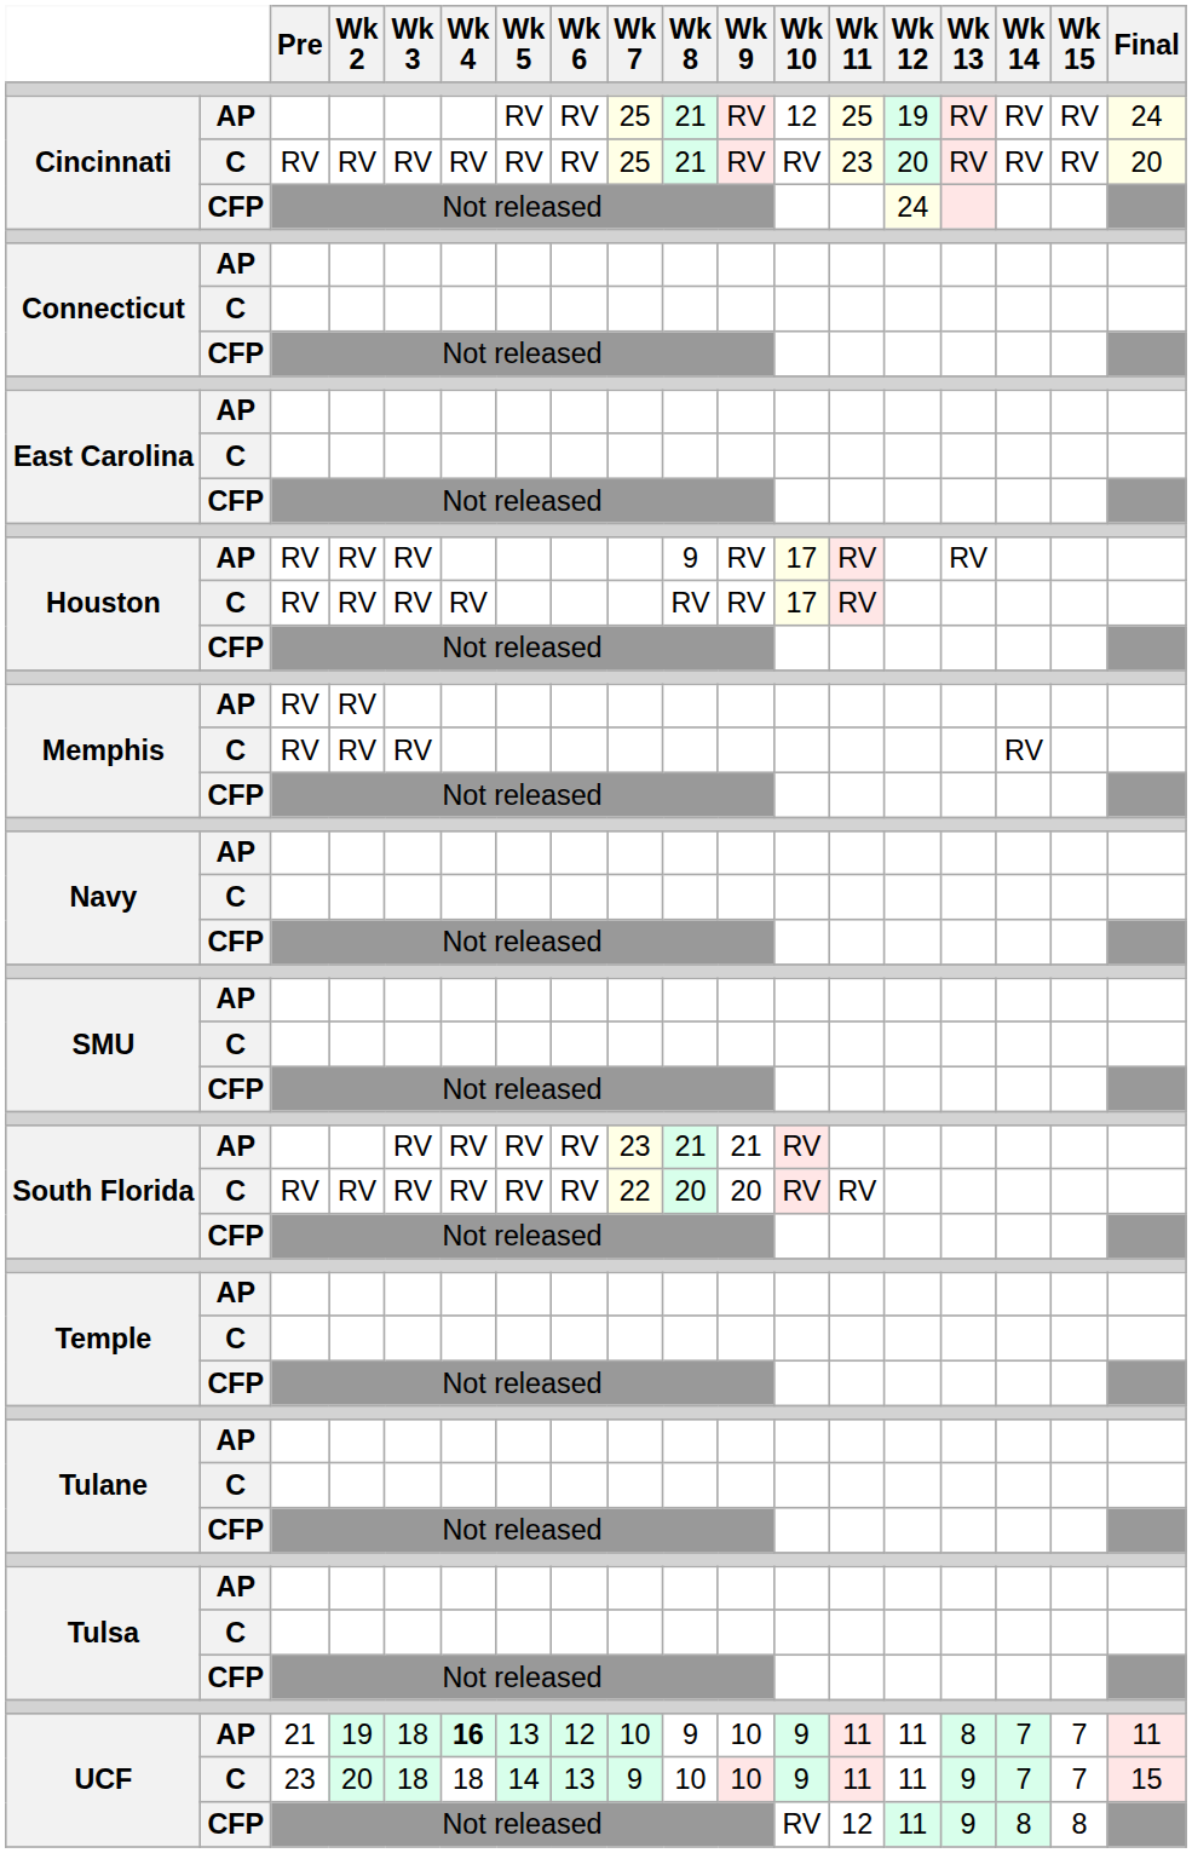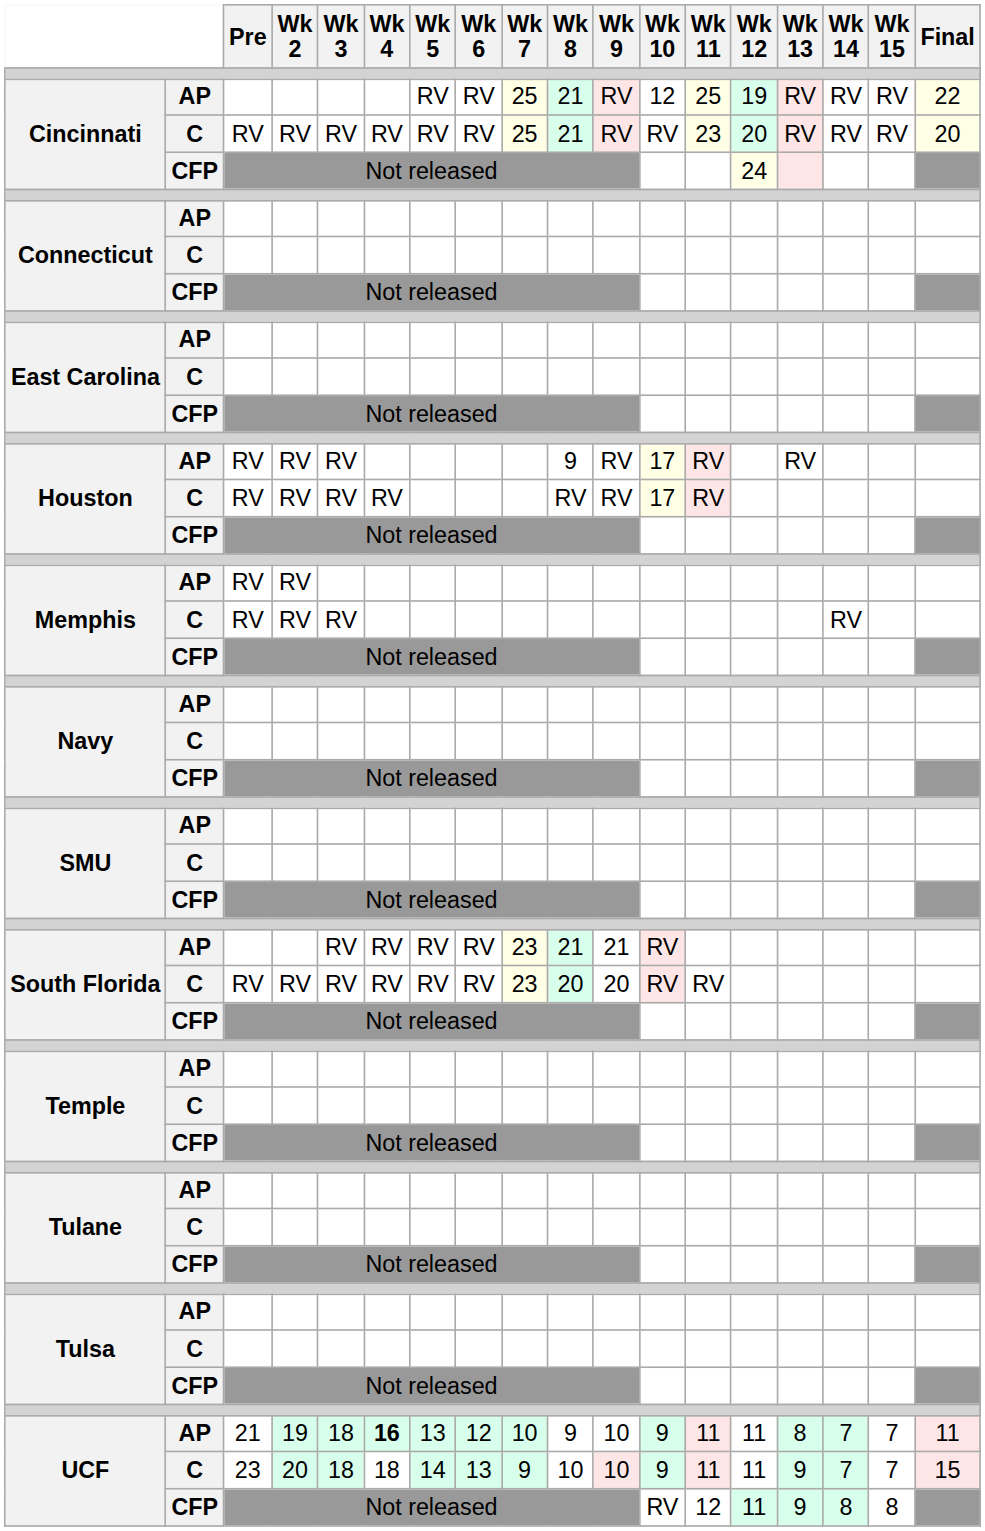Cincinnati / AP | Final: 24 -> 22
South Florida / C | Wk 7: 22 -> 23
